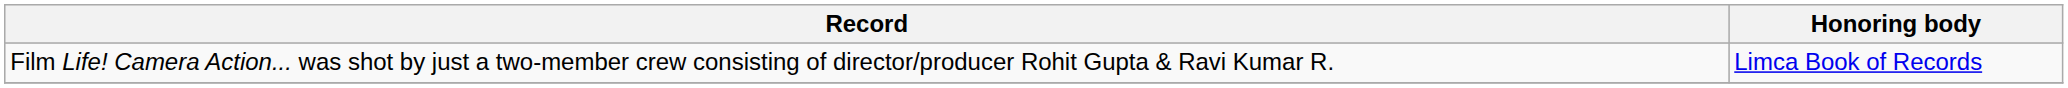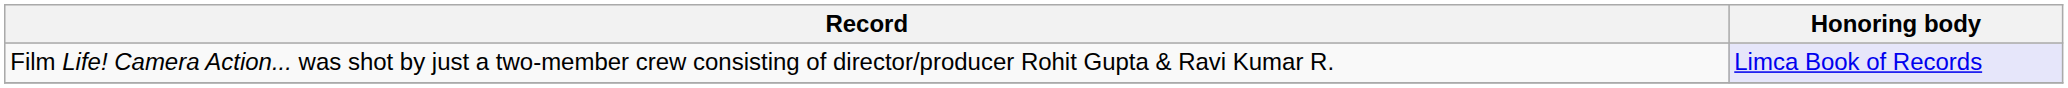row 2 | Honoring body: no background -> lavender background
